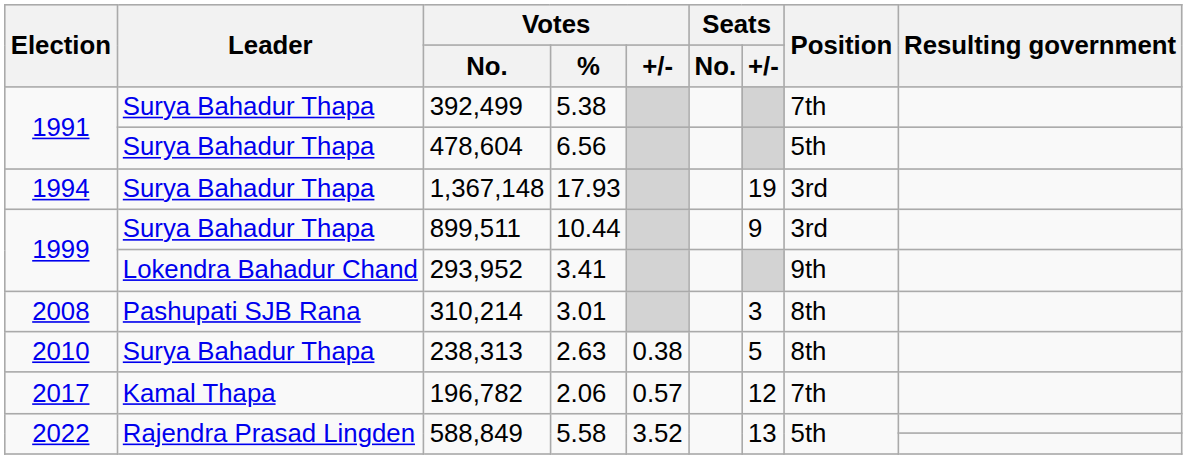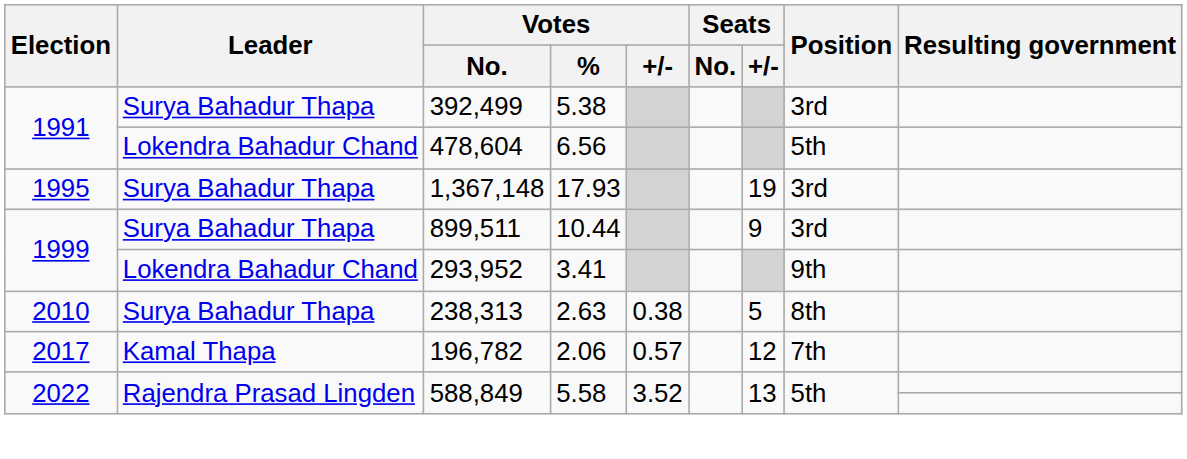392,499 | Position: 7th -> 3rd
478,604 | Leader: Surya Bahadur Thapa -> Lokendra Bahadur Chand
1,367,148 | Election: 1994 -> 1995
- row: 2008 | Pashupati SJB Rana | 310,214 | 3.01 | 3 | 8th
